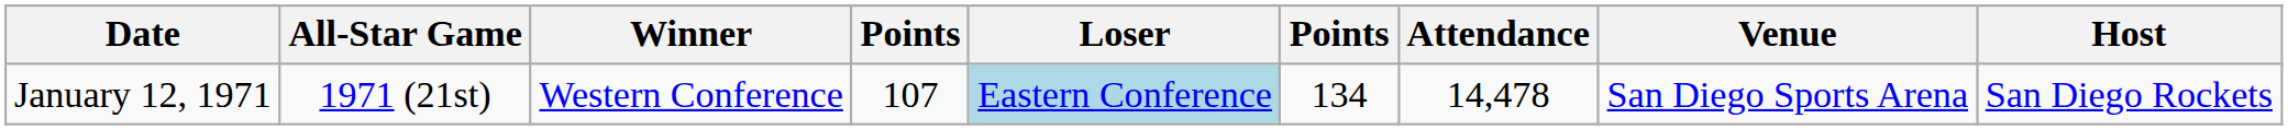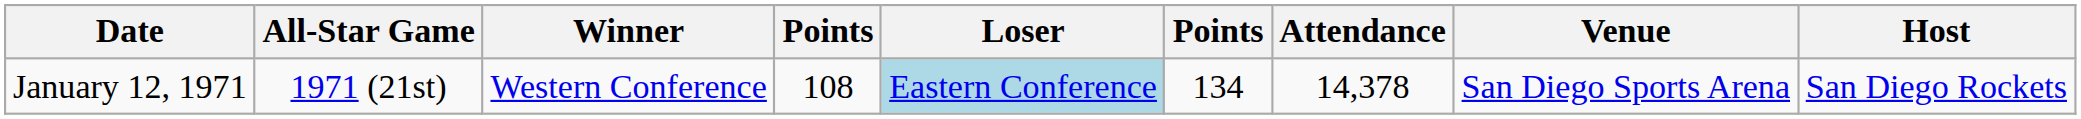January 12, 1971 | column 4: 107 -> 108
January 12, 1971 | Attendance: 14,478 -> 14,378
